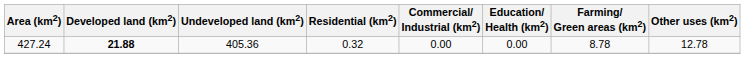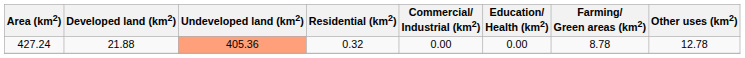427.24 | Developed land (km2): bold -> normal
427.24 | Undeveloped land (km2): no background -> lightsalmon background
